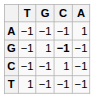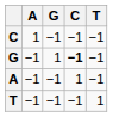columns swapped: A <-> T
row 2 | column 1: A -> C
row 4 | column 1: C -> A
